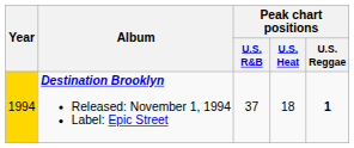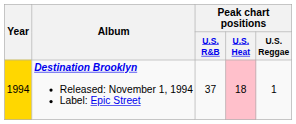row 3 | Peak chart positions / U.S. Heat: no background -> pink background
row 3 | Peak chart positions / U.S. Reggae: bold -> normal
